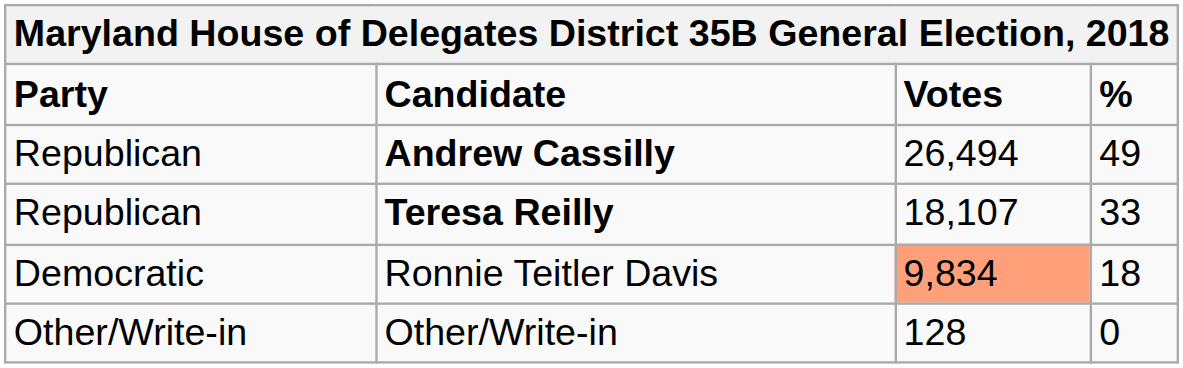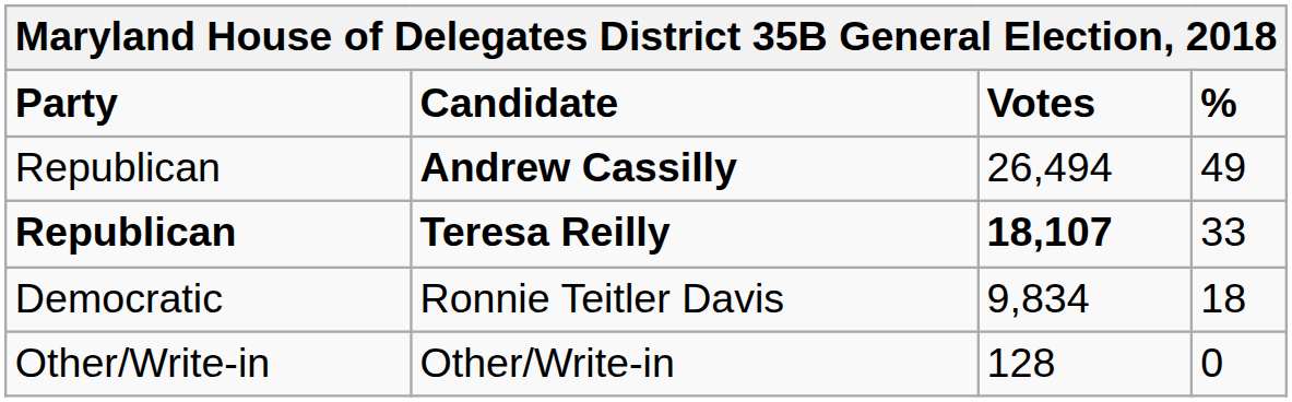Teresa Reilly | Party: normal -> bold
Teresa Reilly | Votes: normal -> bold
Ronnie Teitler Davis | Votes: lightsalmon background -> no background
